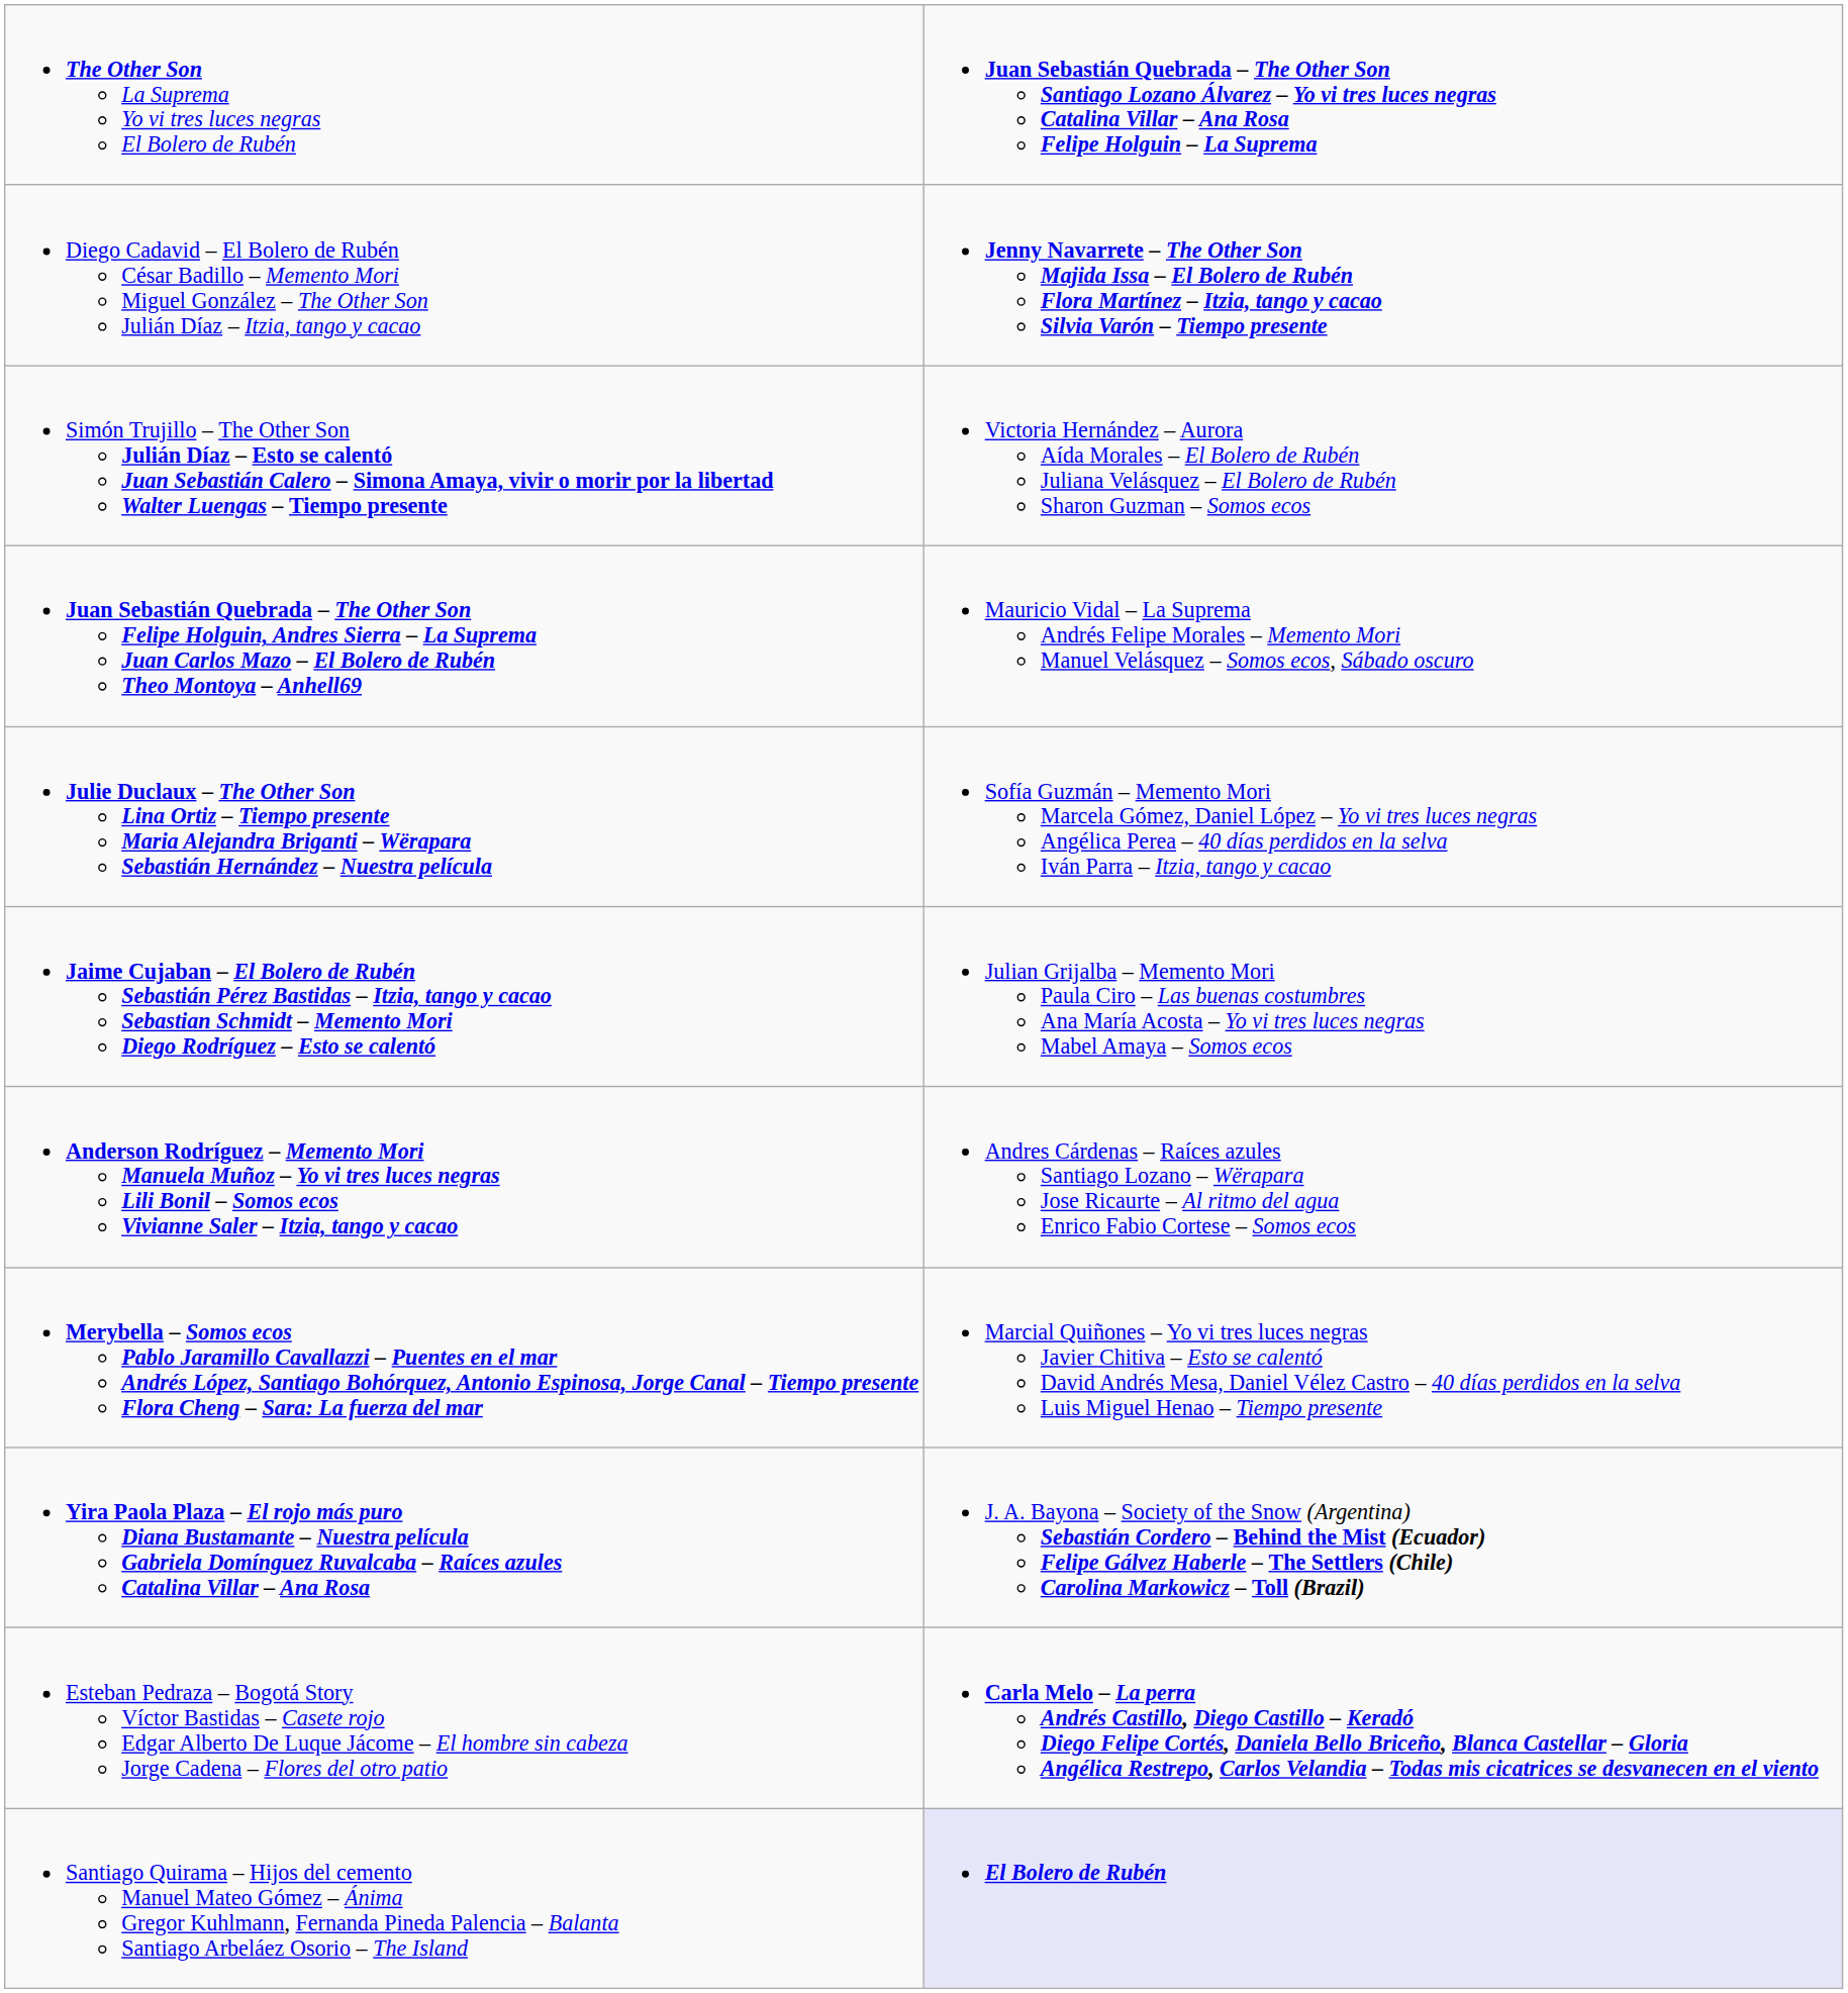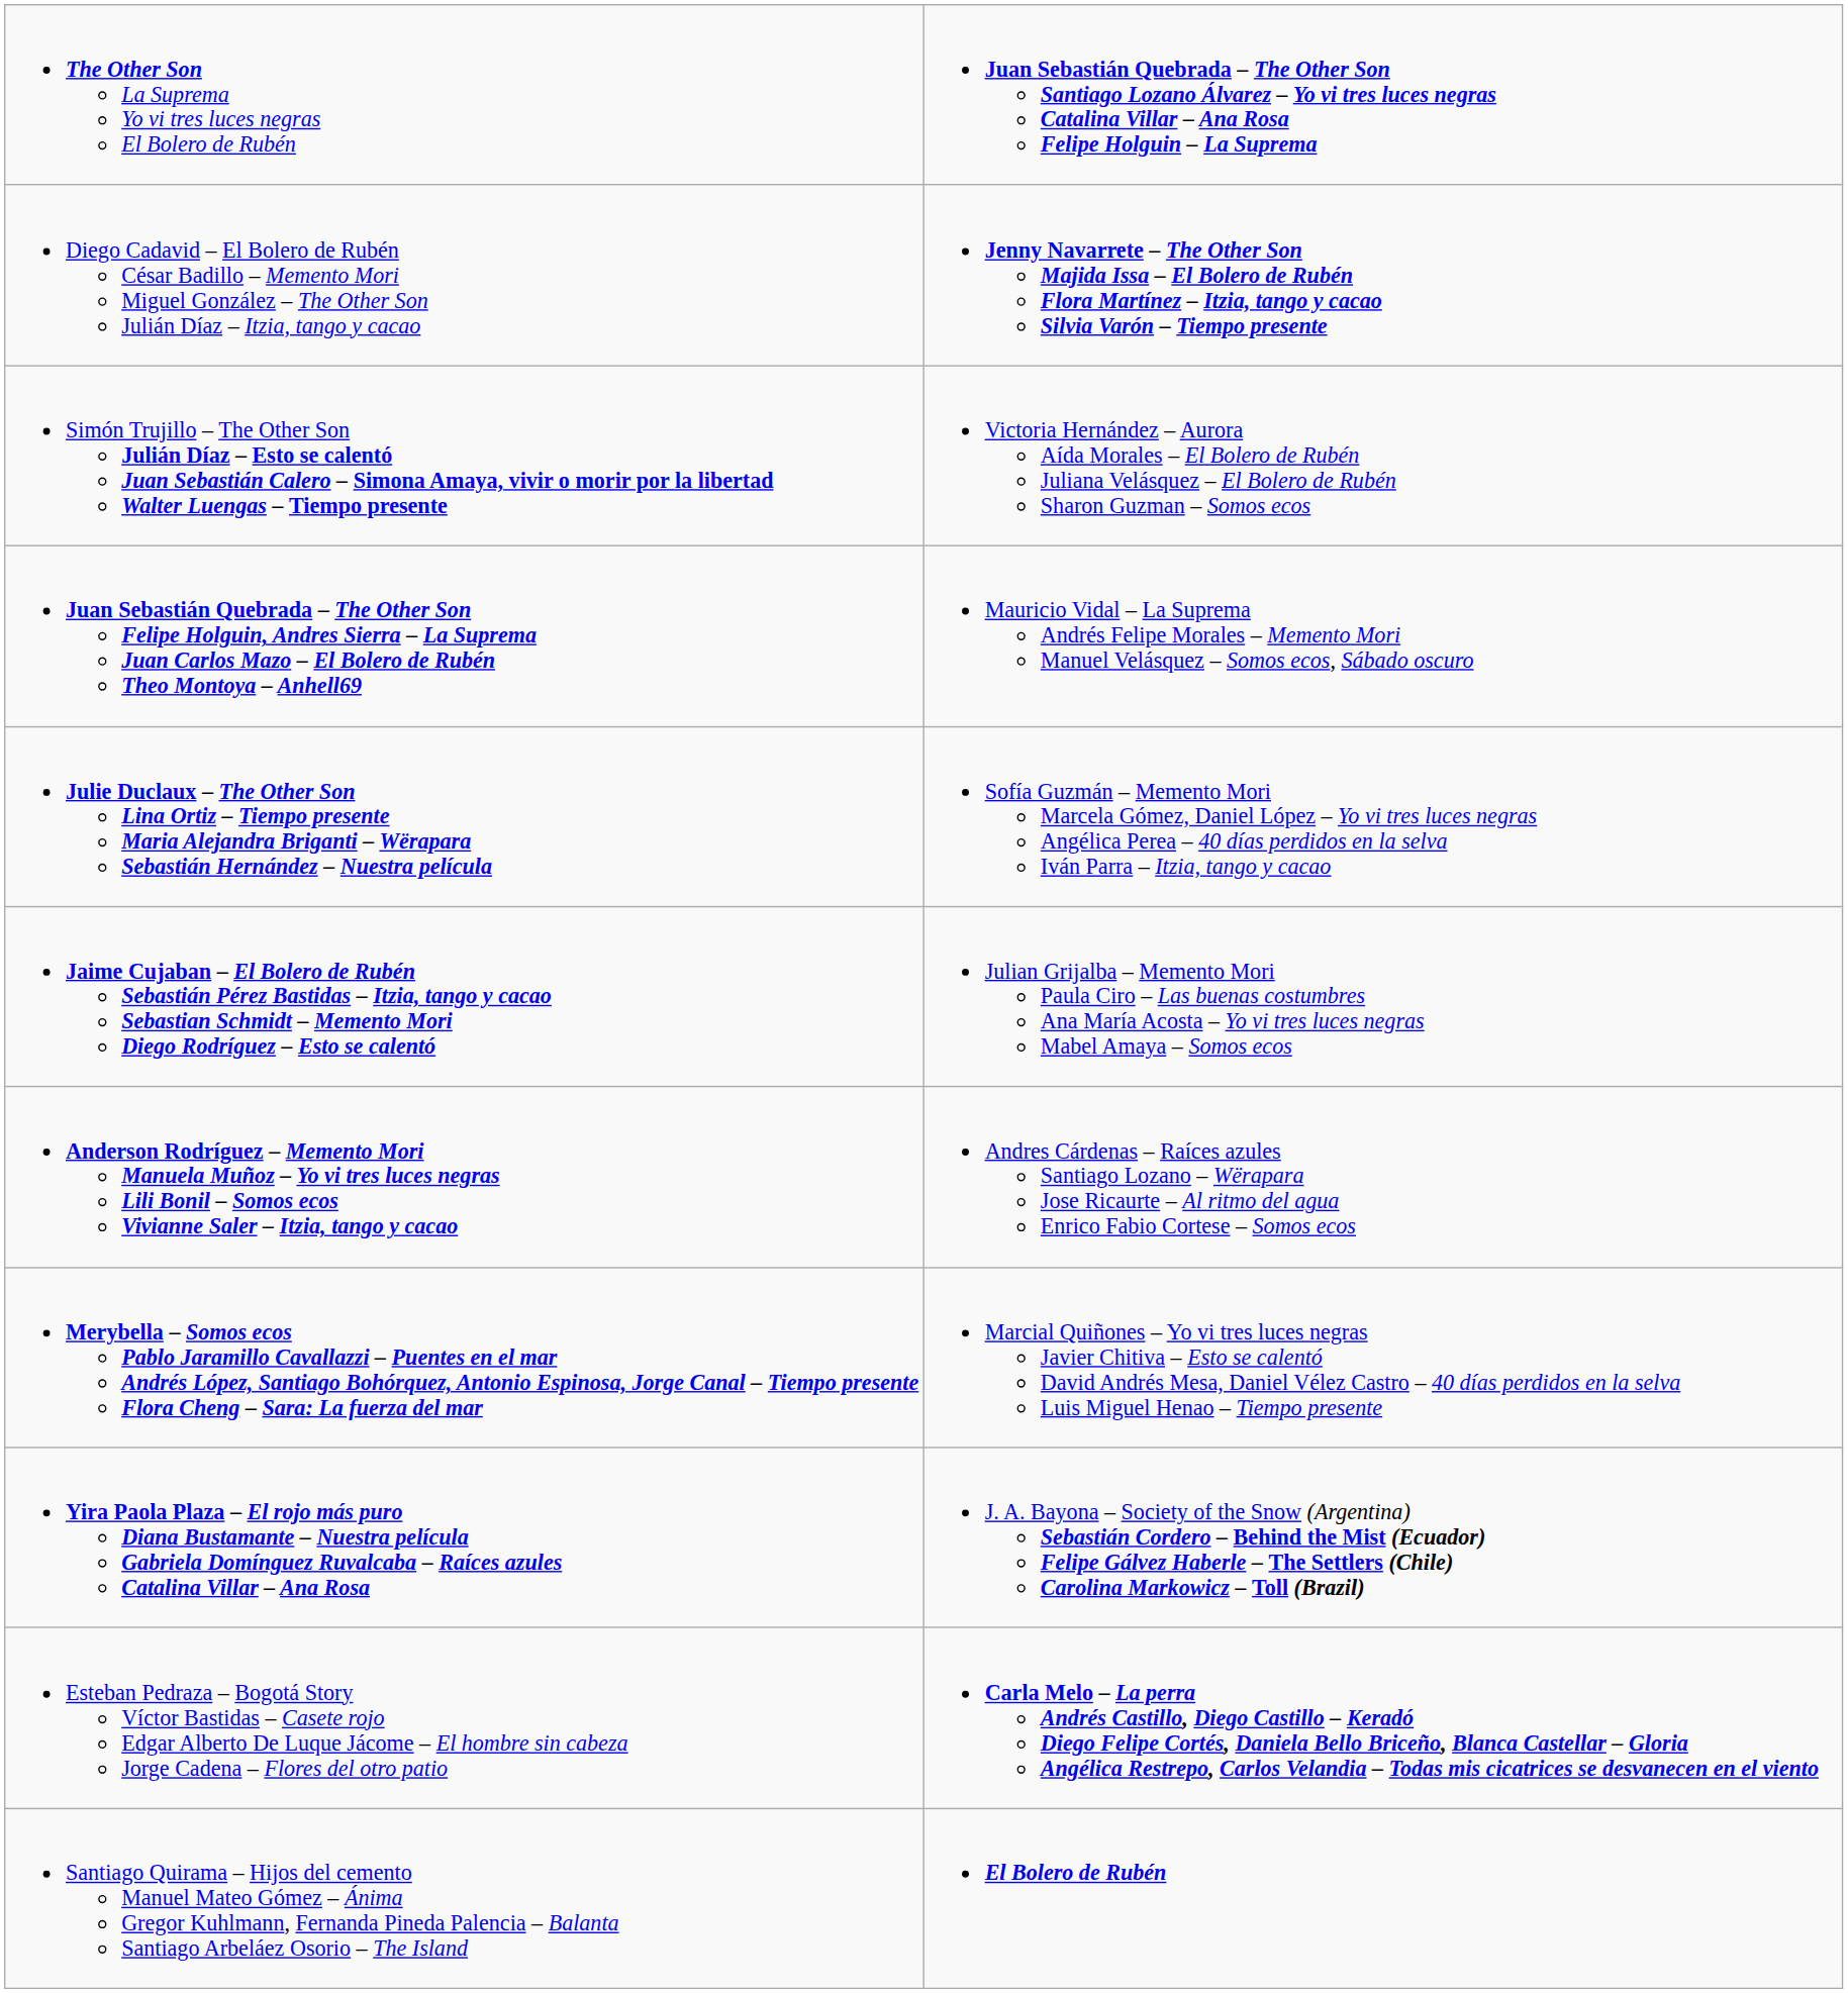row 11 | column 2: lavender background -> no background
